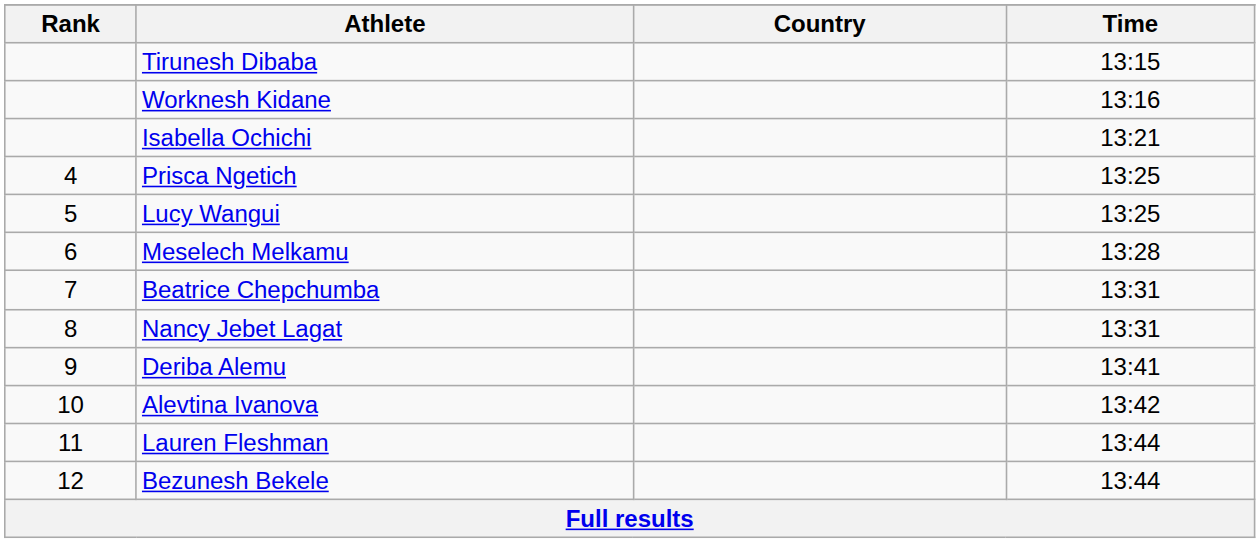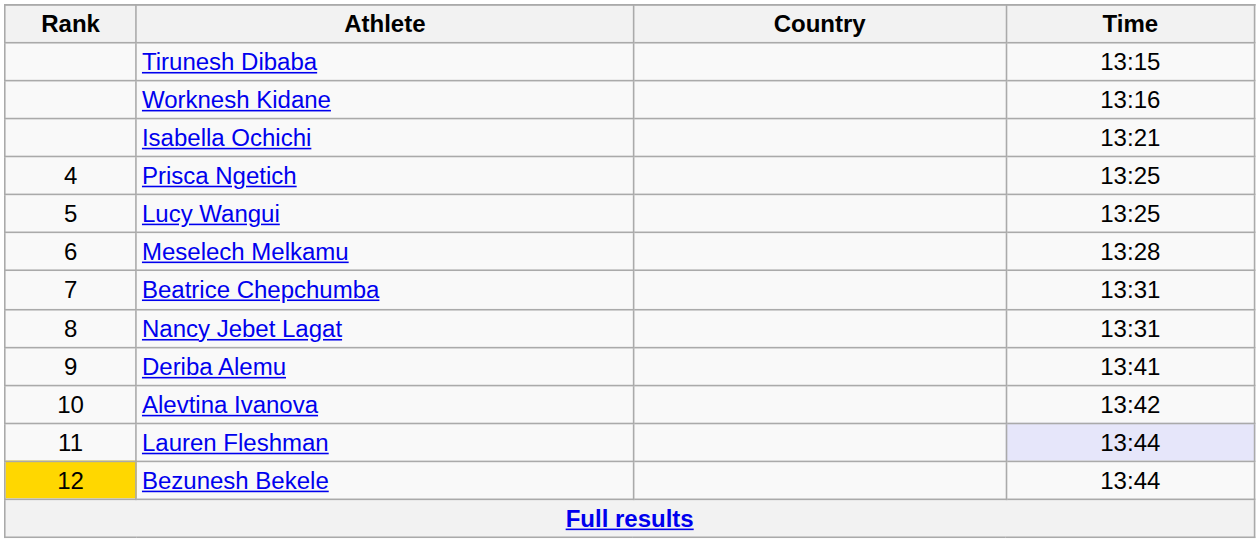Lauren Fleshman | Time: no background -> lavender background
Bezunesh Bekele | Rank: no background -> gold background
